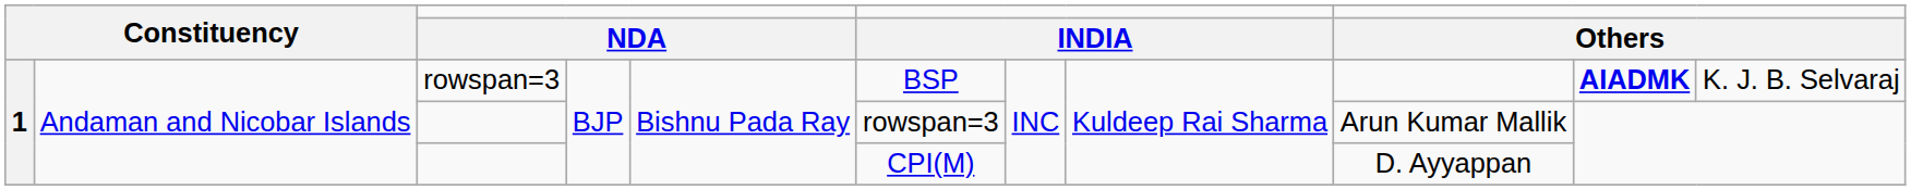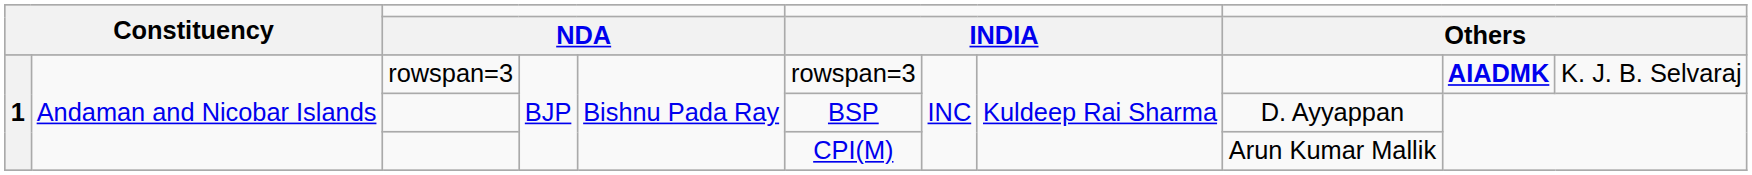row 3 | column 6: BSP -> rowspan=3
row 4 | column 6: rowspan=3 -> BSP
row 4 | column 9: Arun Kumar Mallik -> D. Ayyappan
row 5 | column 9: D. Ayyappan -> Arun Kumar Mallik
